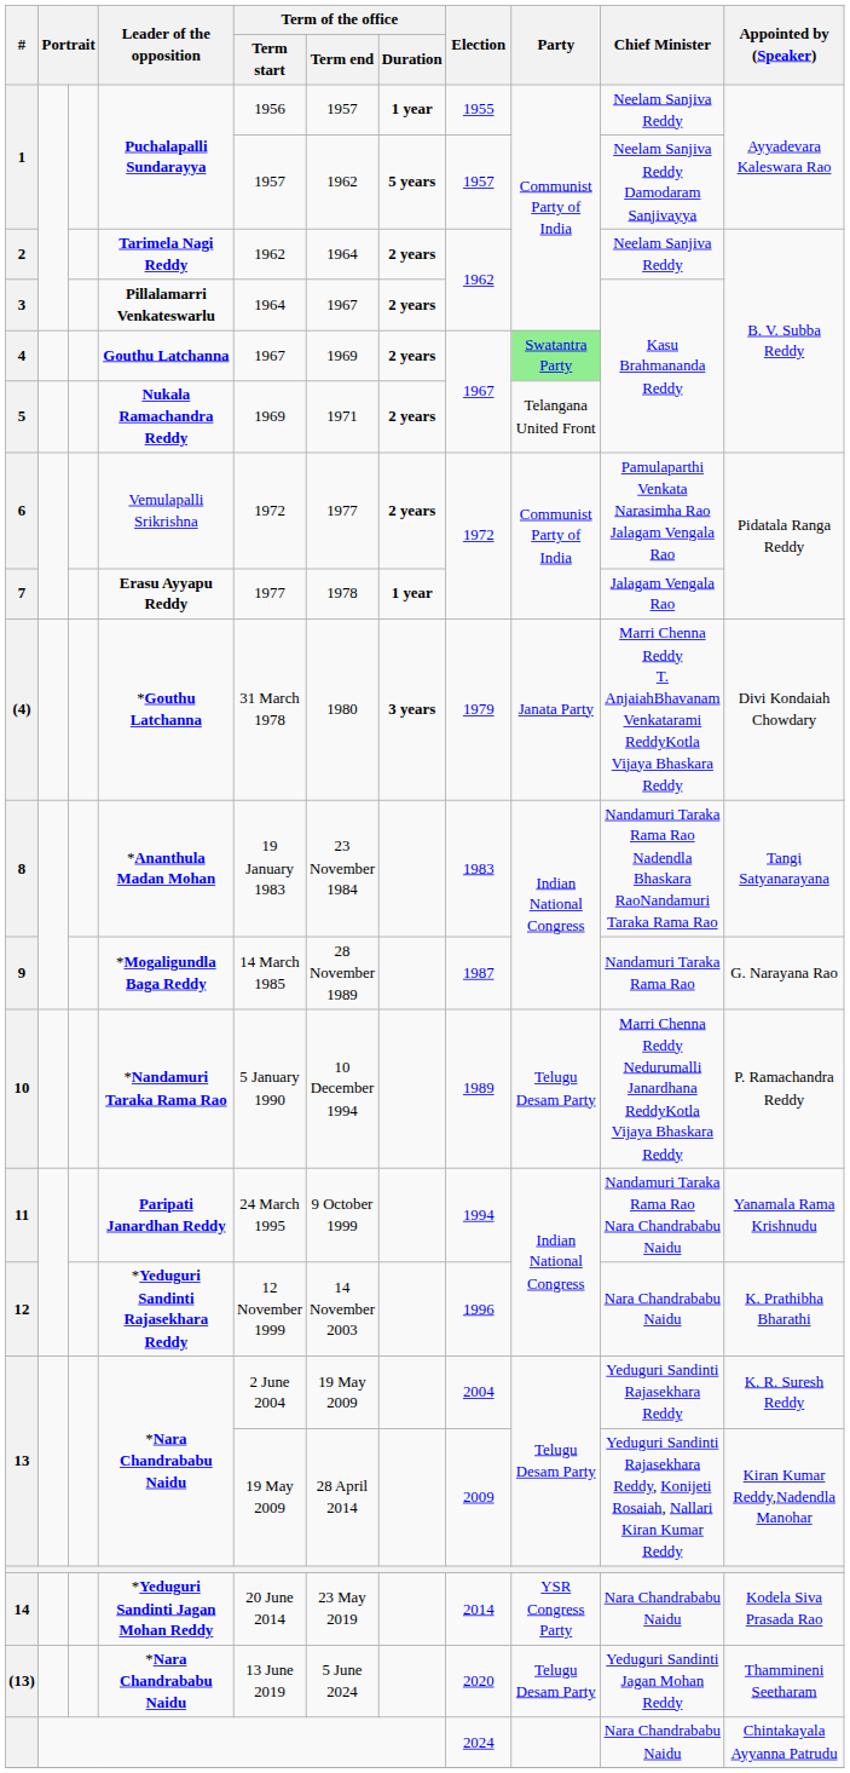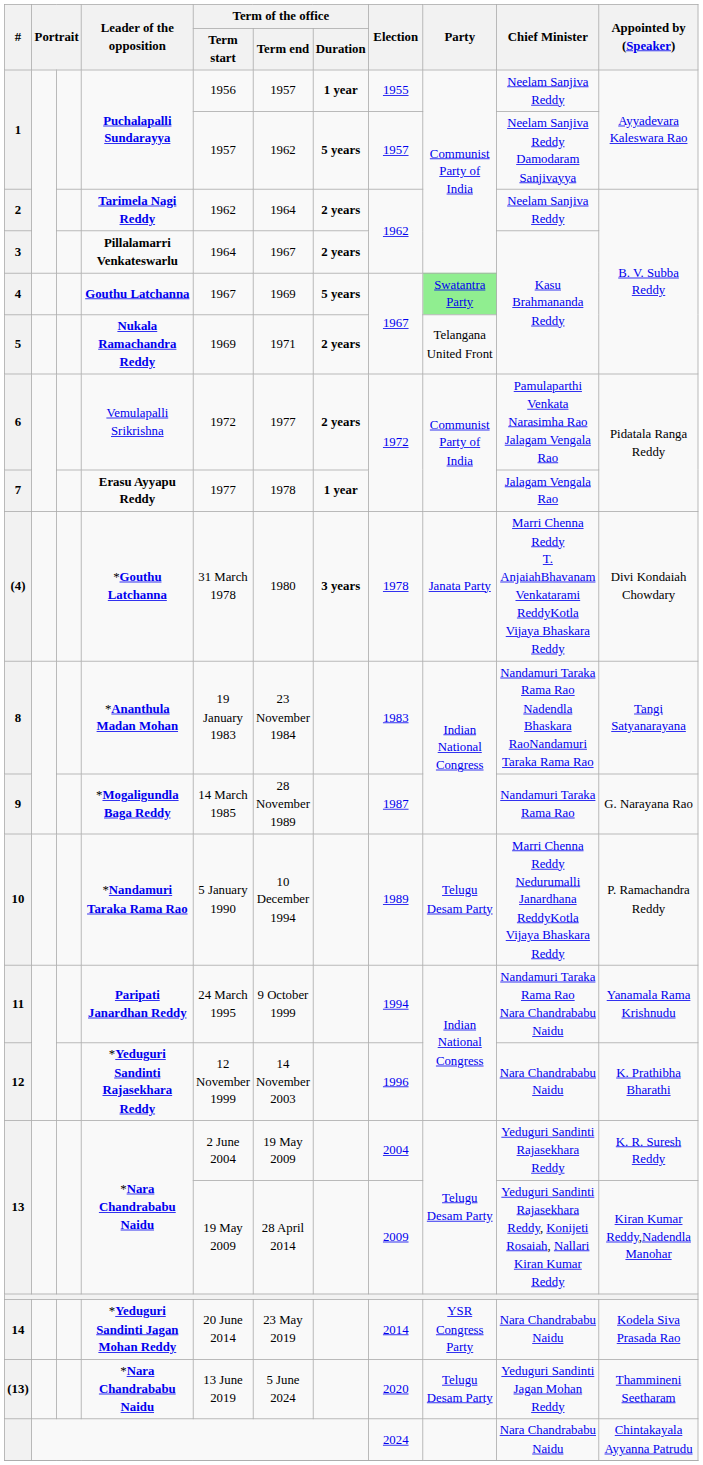4 | Term of the office / Duration: 2 years -> 5 years
(4) | Election: 1979 -> 1978
